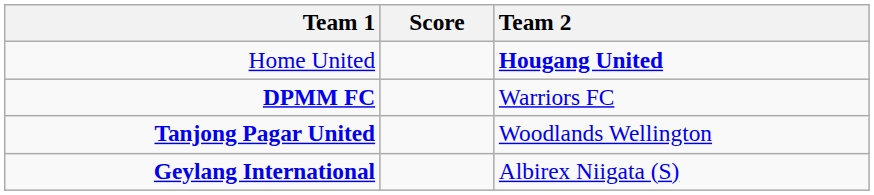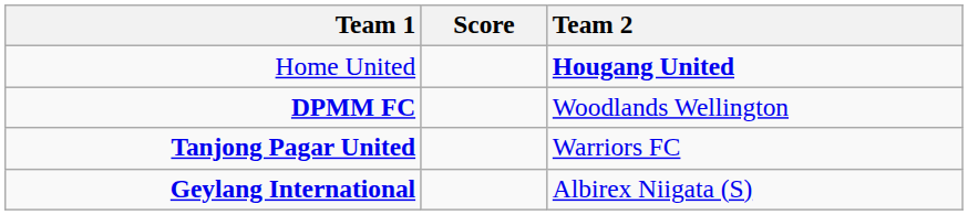DPMM FC | Team 2: Warriors FC -> Woodlands Wellington
Tanjong Pagar United | Team 2: Woodlands Wellington -> Warriors FC
